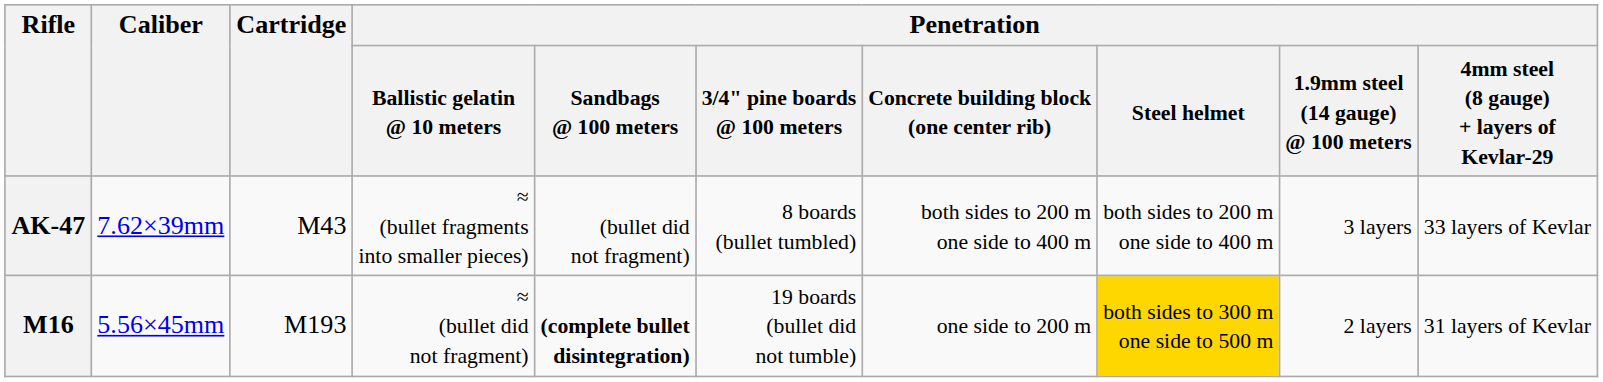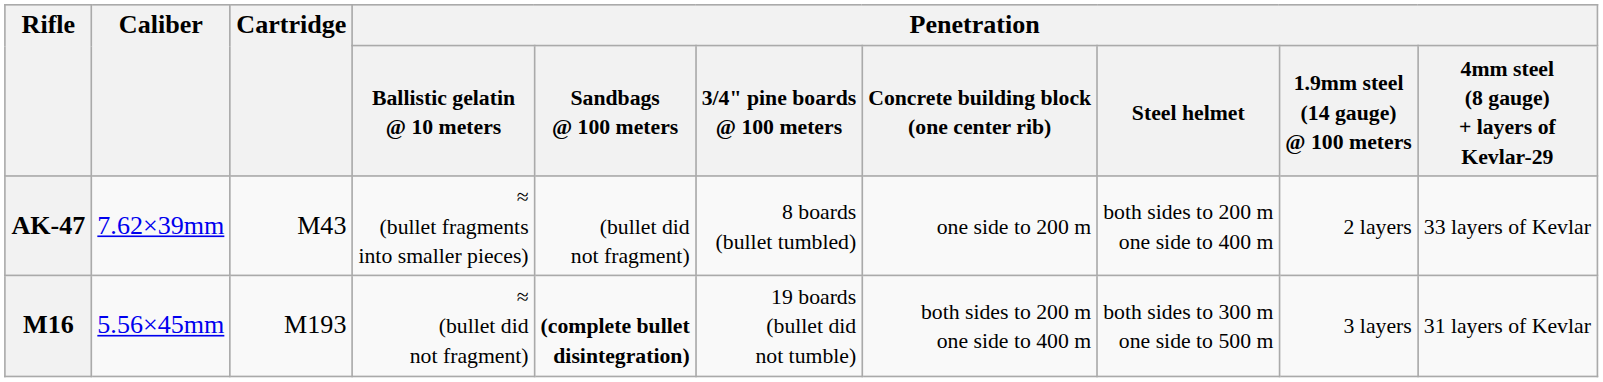AK-47 | Penetration / Concrete building block (one center rib): both sides to 200 m one side to 400 m -> one side to 200 m
AK-47 | Penetration / 1.9mm steel (14 gauge) @ 100 meters: 3 layers -> 2 layers
M16 | Penetration / Concrete building block (one center rib): one side to 200 m -> both sides to 200 m one side to 400 m
M16 | Penetration / Steel helmet: gold background -> no background
M16 | Penetration / 1.9mm steel (14 gauge) @ 100 meters: 2 layers -> 3 layers
